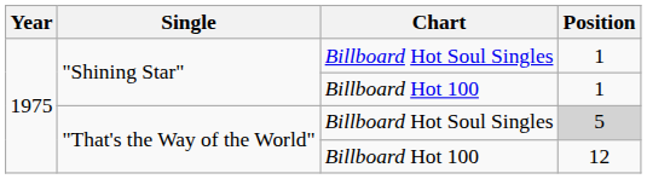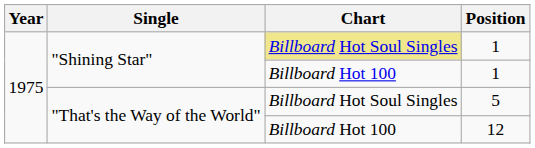Billboard Hot Soul Singles / 1 | Chart: no background -> khaki background
5 | Position: lightgrey background -> no background
